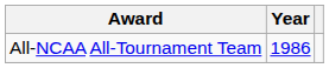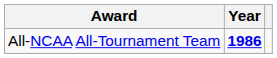row 2 | Year: normal -> bold
